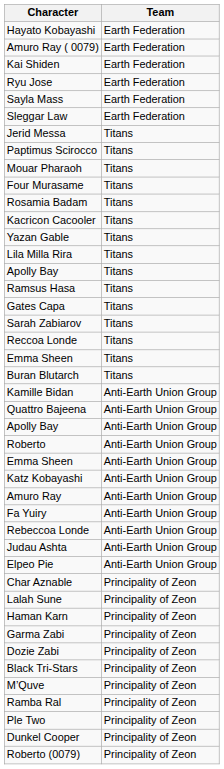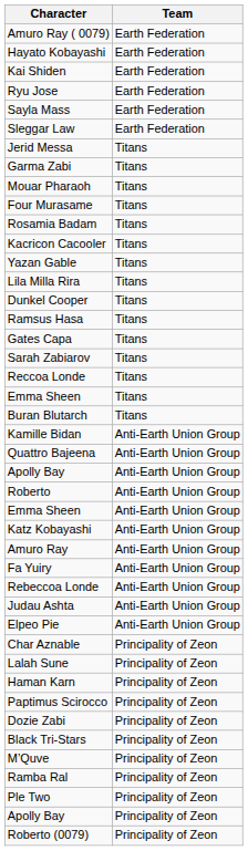row 2 | Character: Hayato Kobayashi -> Amuro Ray ( 0079)
row 3 | Character: Amuro Ray ( 0079) -> Hayato Kobayashi
row 9 | Character: Paptimus Scirocco -> Garma Zabi
row 16 | Character: Apolly Bay -> Dunkel Cooper
row 37 | Character: Garma Zabi -> Paptimus Scirocco
row 43 | Character: Dunkel Cooper -> Apolly Bay
